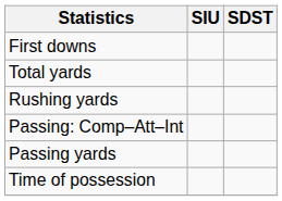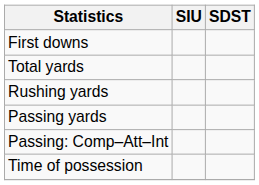rows swapped: Passing yards <-> Passing: Comp–Att–Int
